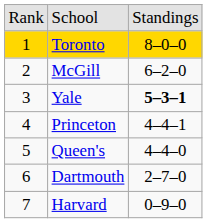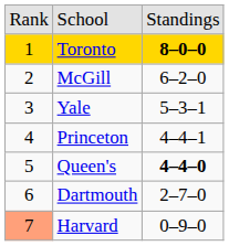Toronto | column 3: normal -> bold
Yale | column 3: bold -> normal
Queen's | column 3: normal -> bold
Harvard | column 1: no background -> lightsalmon background
